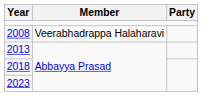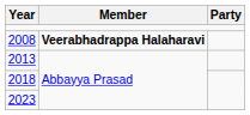2008 | Member: normal -> bold
